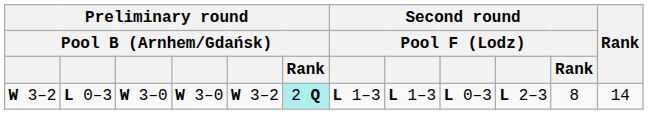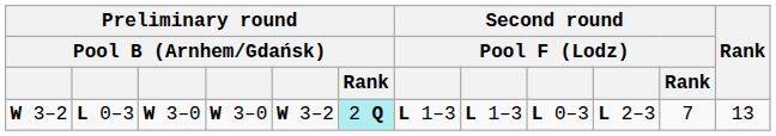row 4 | Second round / Pool F (Lodz) / Rank: 8 -> 7
row 4 | Rank: 14 -> 13
